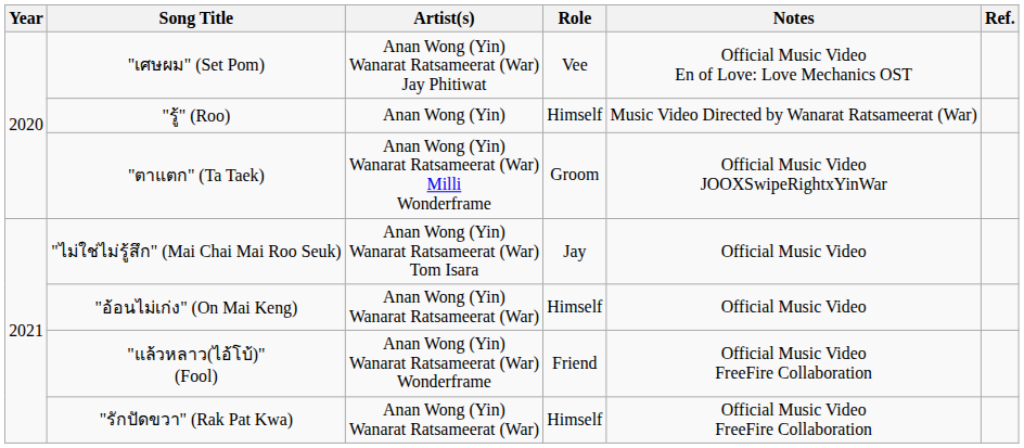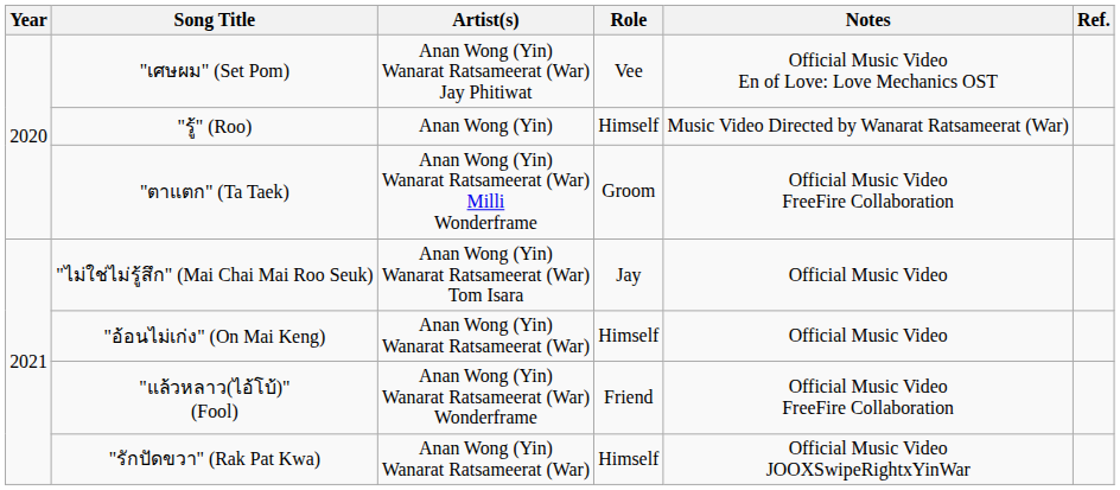"ตาแตก" (Ta Taek) | Notes: Official Music Video JOOXSwipeRightxYinWar -> Official Music Video FreeFire Collaboration
"รักปัดขวา" (Rak Pat Kwa) | Notes: Official Music Video FreeFire Collaboration -> Official Music Video JOOXSwipeRightxYinWar
